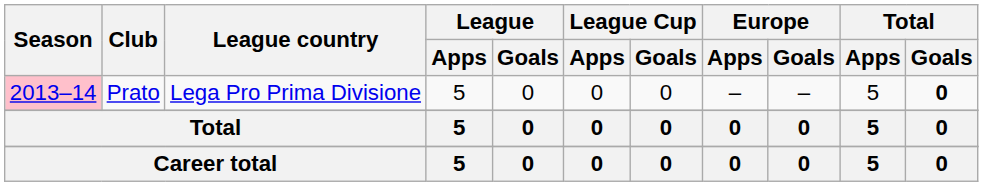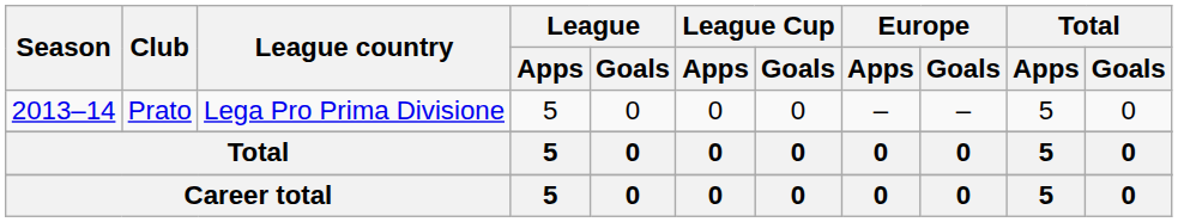Prato | Season: pink background -> no background
Prato | Total / Goals: bold -> normal
